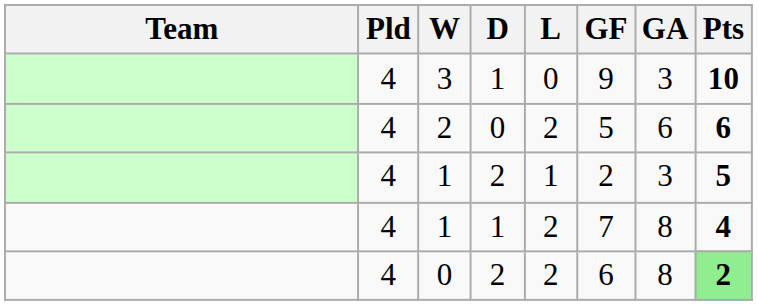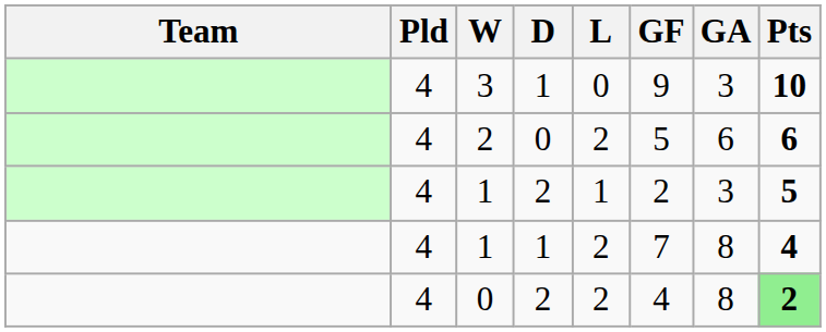row 6 | GF: 6 -> 4
